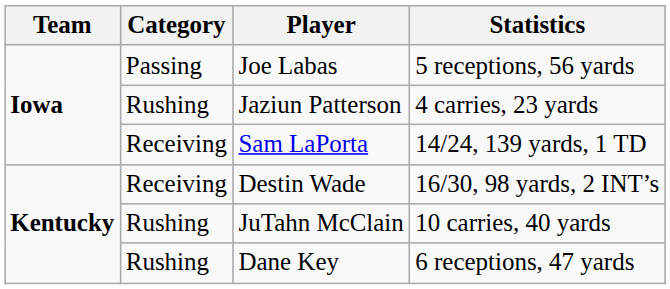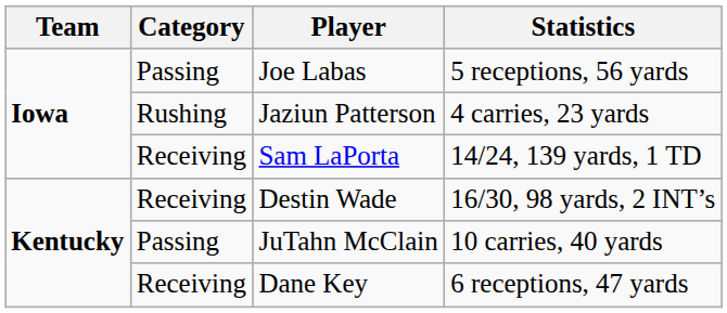JuTahn McClain | Category: Rushing -> Passing
Dane Key | Category: Rushing -> Receiving
